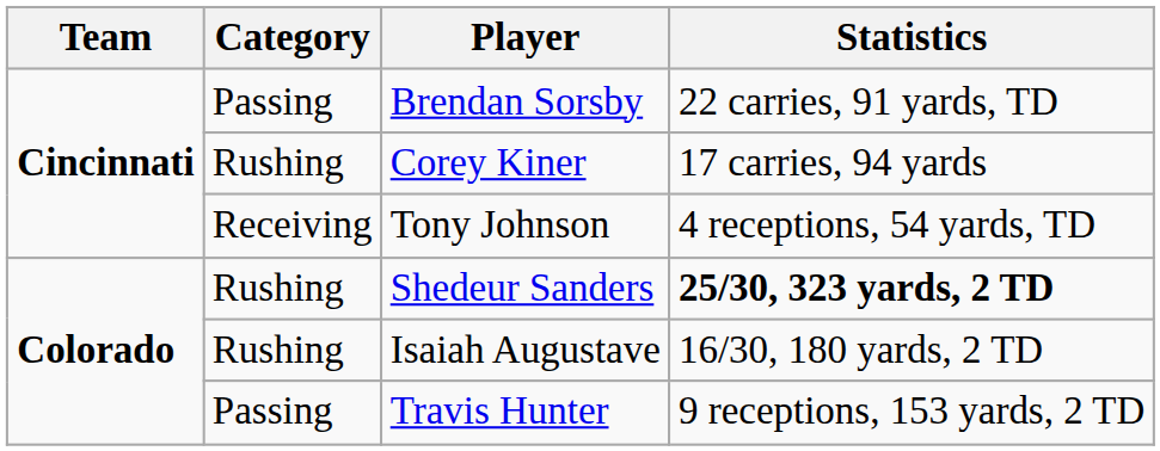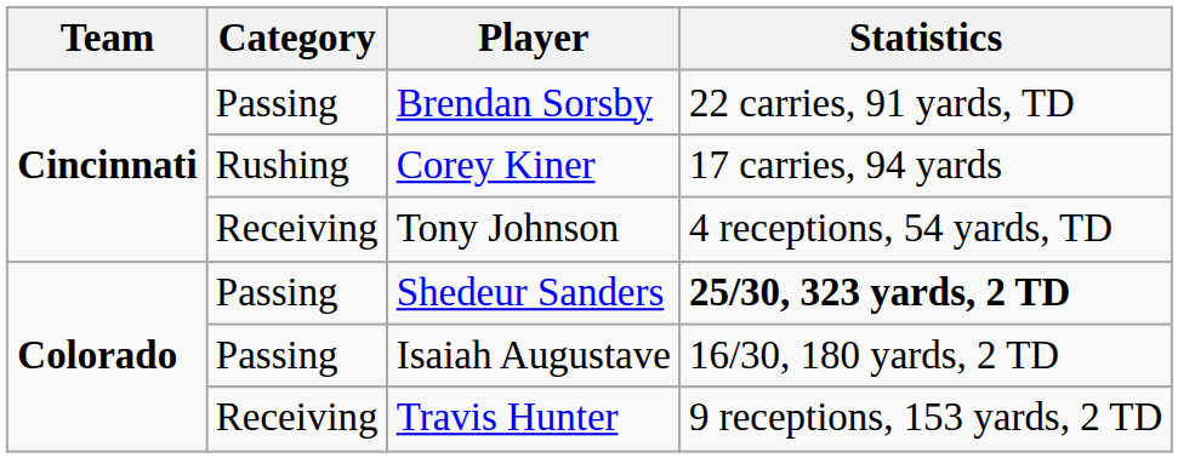Shedeur Sanders | Category: Rushing -> Passing
Isaiah Augustave | Category: Rushing -> Passing
Travis Hunter | Category: Passing -> Receiving
